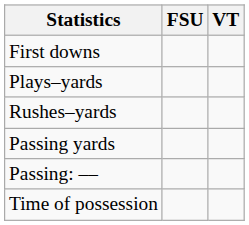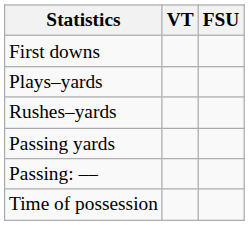columns swapped: VT <-> FSU
